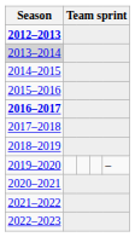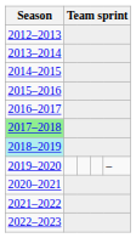2012–2013 | Season: bold -> normal
2013–2014 | Season: lightgrey background -> no background
2016–2017 | Season: bold -> normal
2017–2018 | Season: no background -> lightgreen background
2018–2019 | Season: no background -> paleturquoise background
